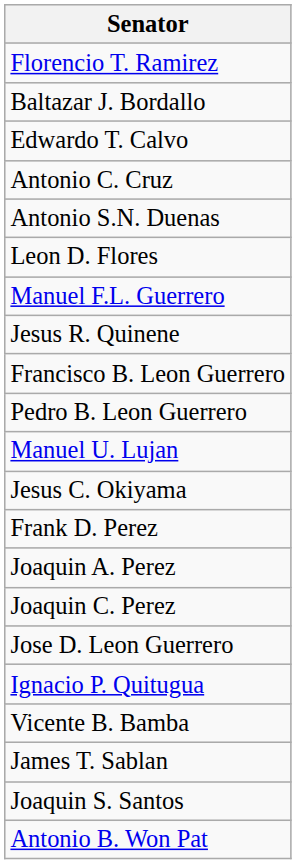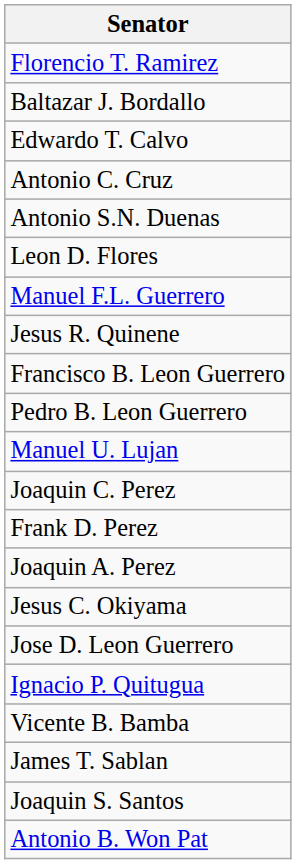row 13 | column 1: Jesus C. Okiyama -> Joaquin C. Perez
row 16 | column 1: Joaquin C. Perez -> Jesus C. Okiyama
